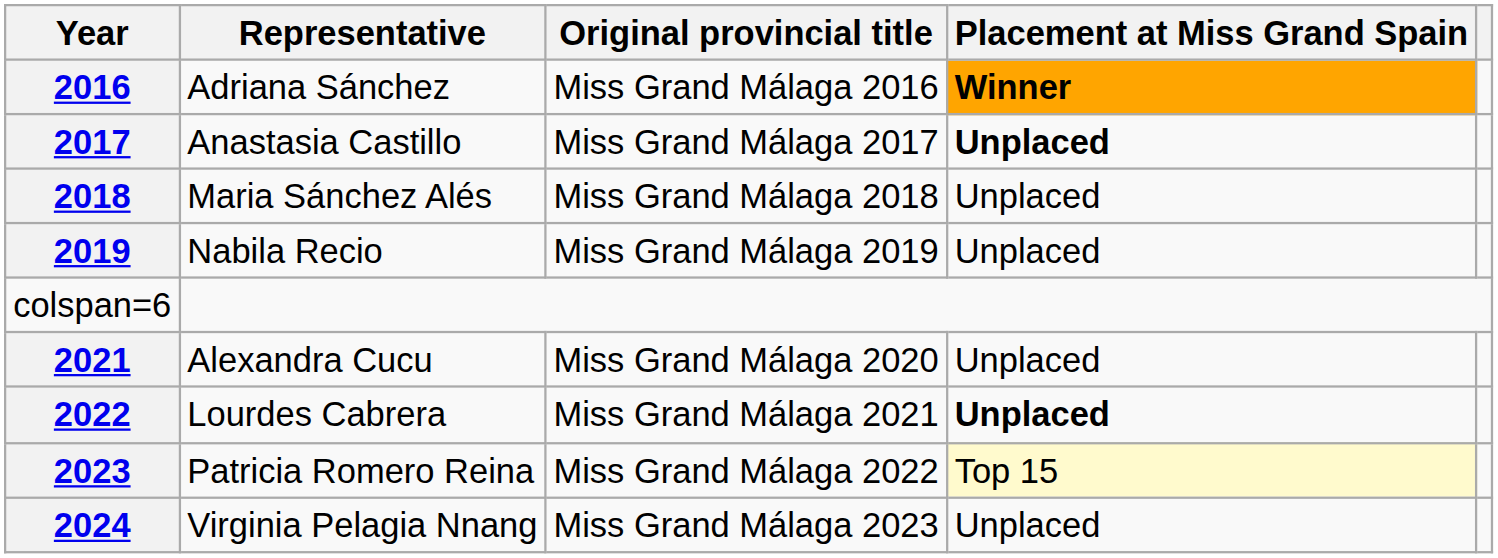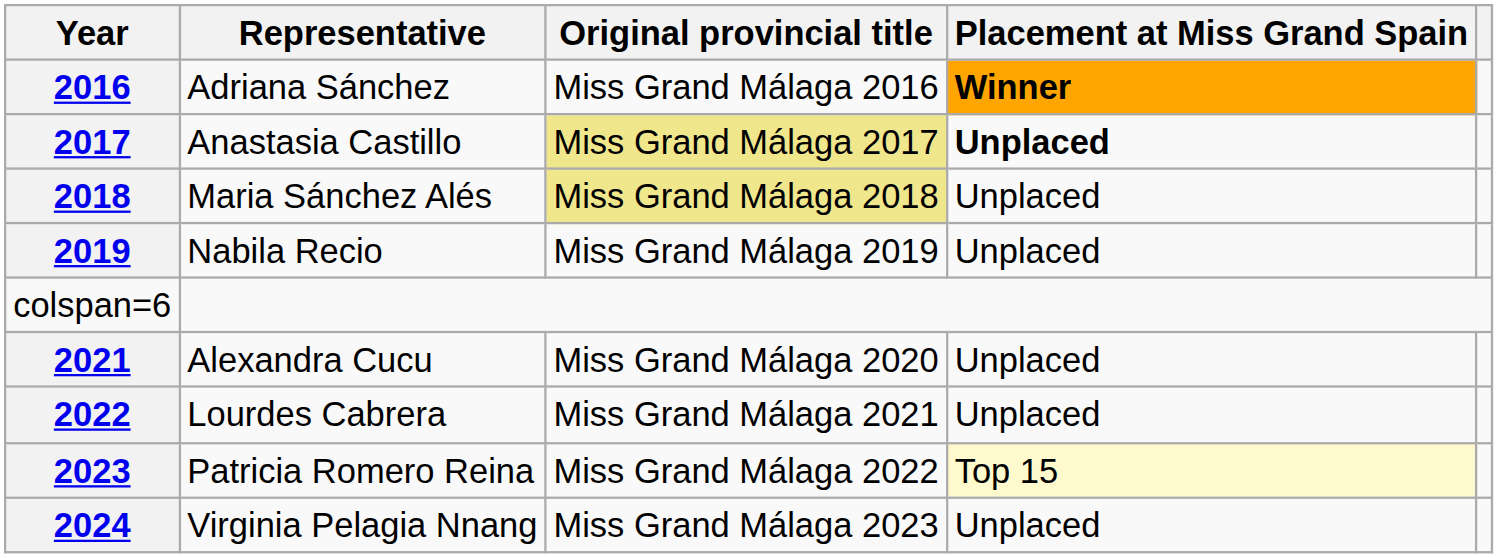Anastasia Castillo | Original provincial title: no background -> khaki background
Maria Sánchez Alés | Original provincial title: no background -> khaki background
Lourdes Cabrera | Placement at Miss Grand Spain: bold -> normal
